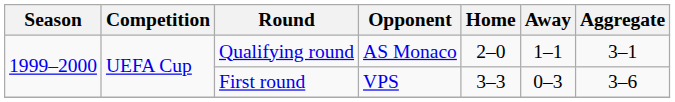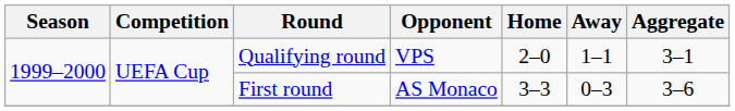Qualifying round | Opponent: AS Monaco -> VPS
First round | Opponent: VPS -> AS Monaco
